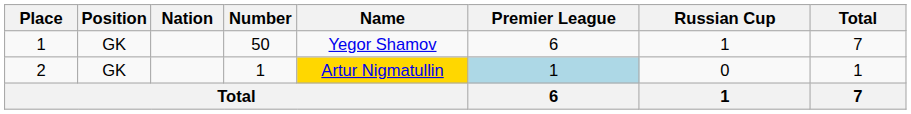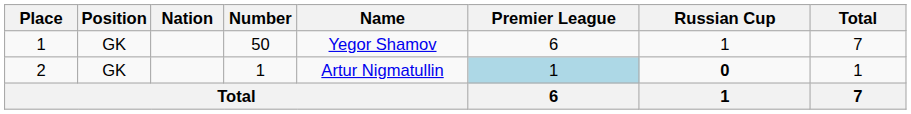2 | Name: gold background -> no background
2 | Russian Cup: normal -> bold
